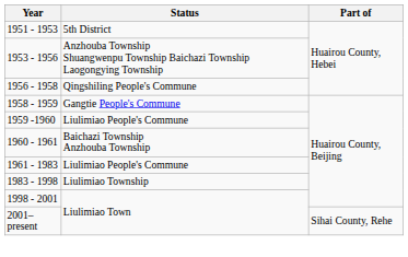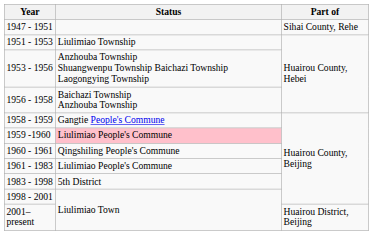+ row: 1947 - 1951 | Sihai County, Rehe
1951 - 1953 | Status: 5th District -> Liulimiao Township
1956 - 1958 | Status: Qingshiling People's Commune -> Baichazi Township Anzhouba Township
1959 -1960 | Status: no background -> pink background
1960 - 1961 | Status: Baichazi Township Anzhouba Township -> Qingshiling People's Commune
1983 - 1998 | Status: Liulimiao Township -> 5th District
2001–present | Part of: Sihai County, Rehe -> Huairou District, Beijing
